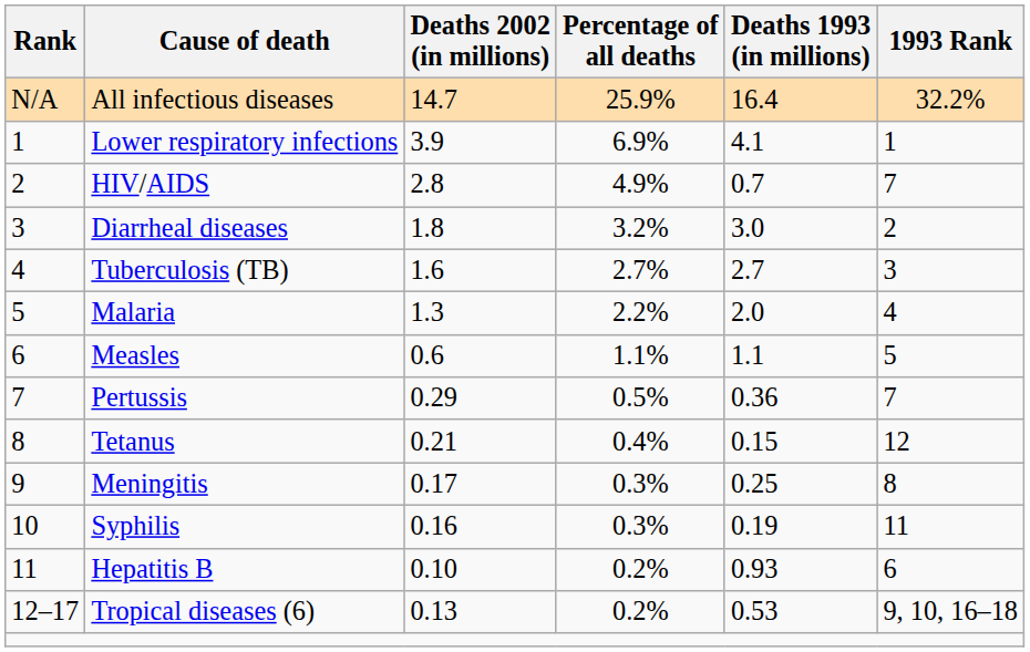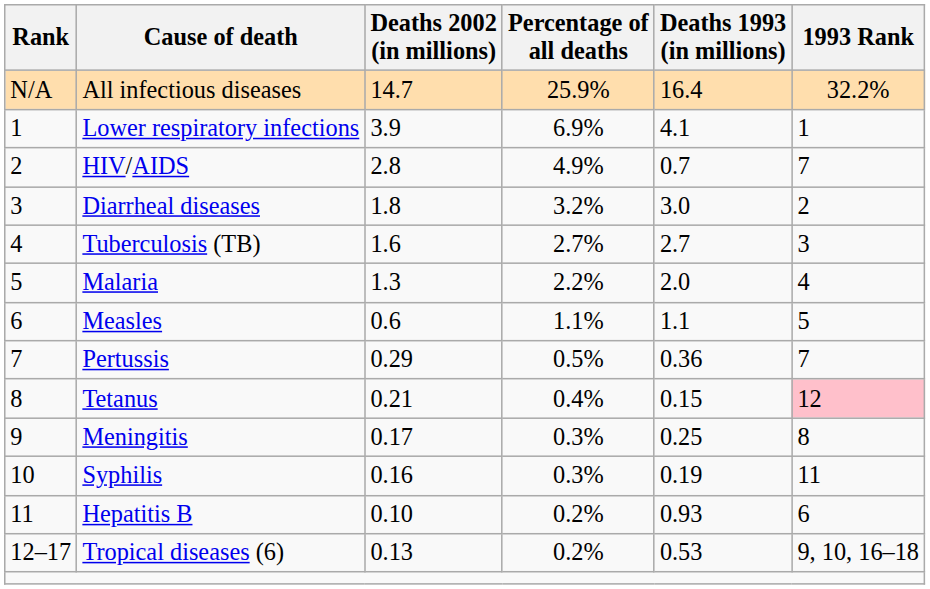Tetanus | 1993 Rank: no background -> pink background
